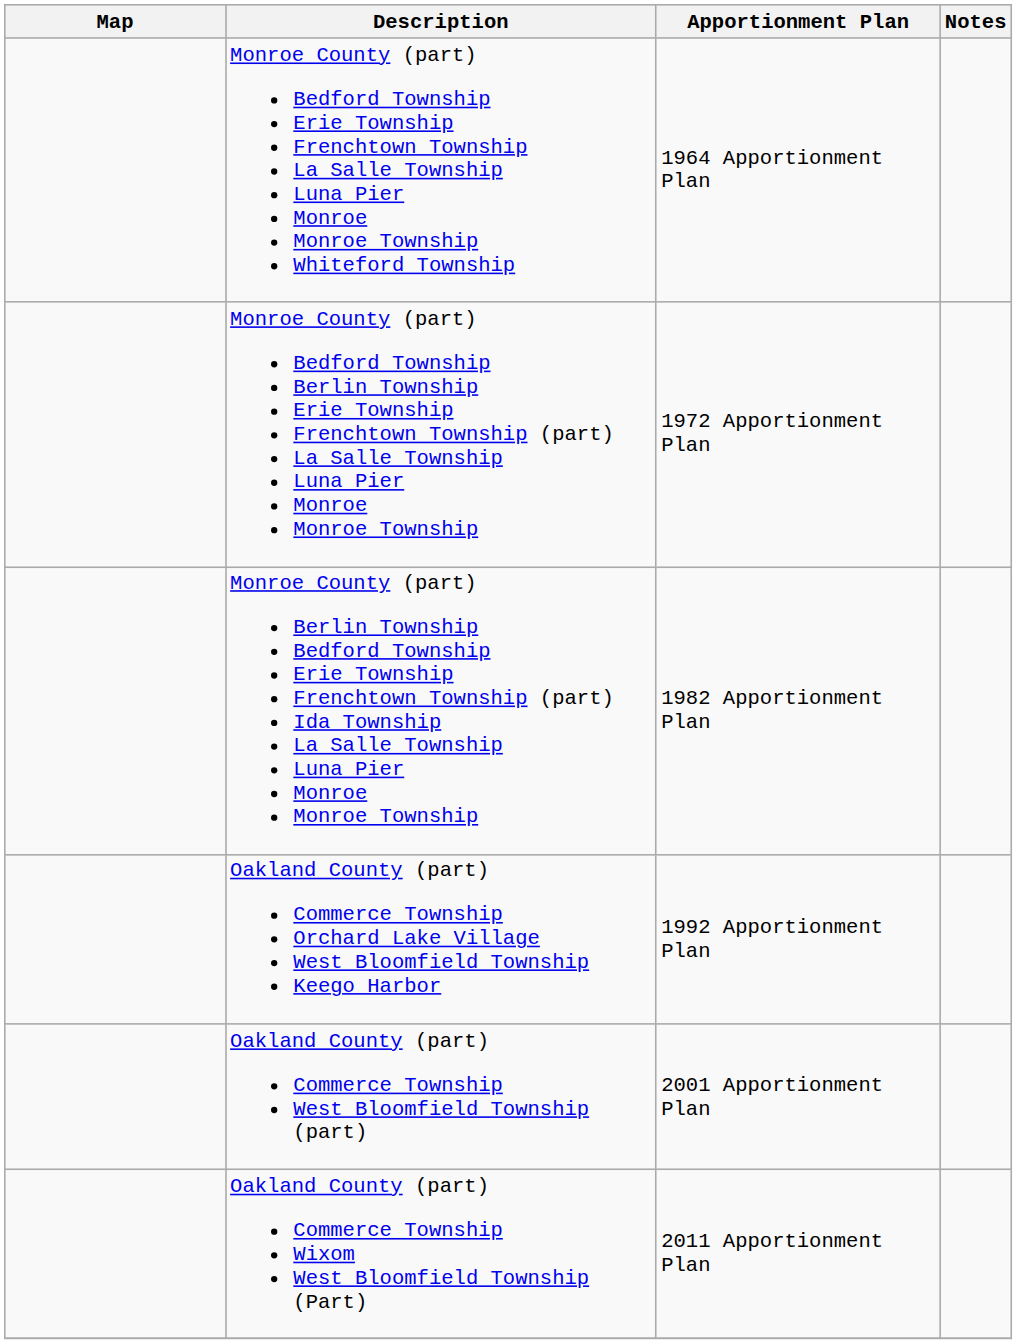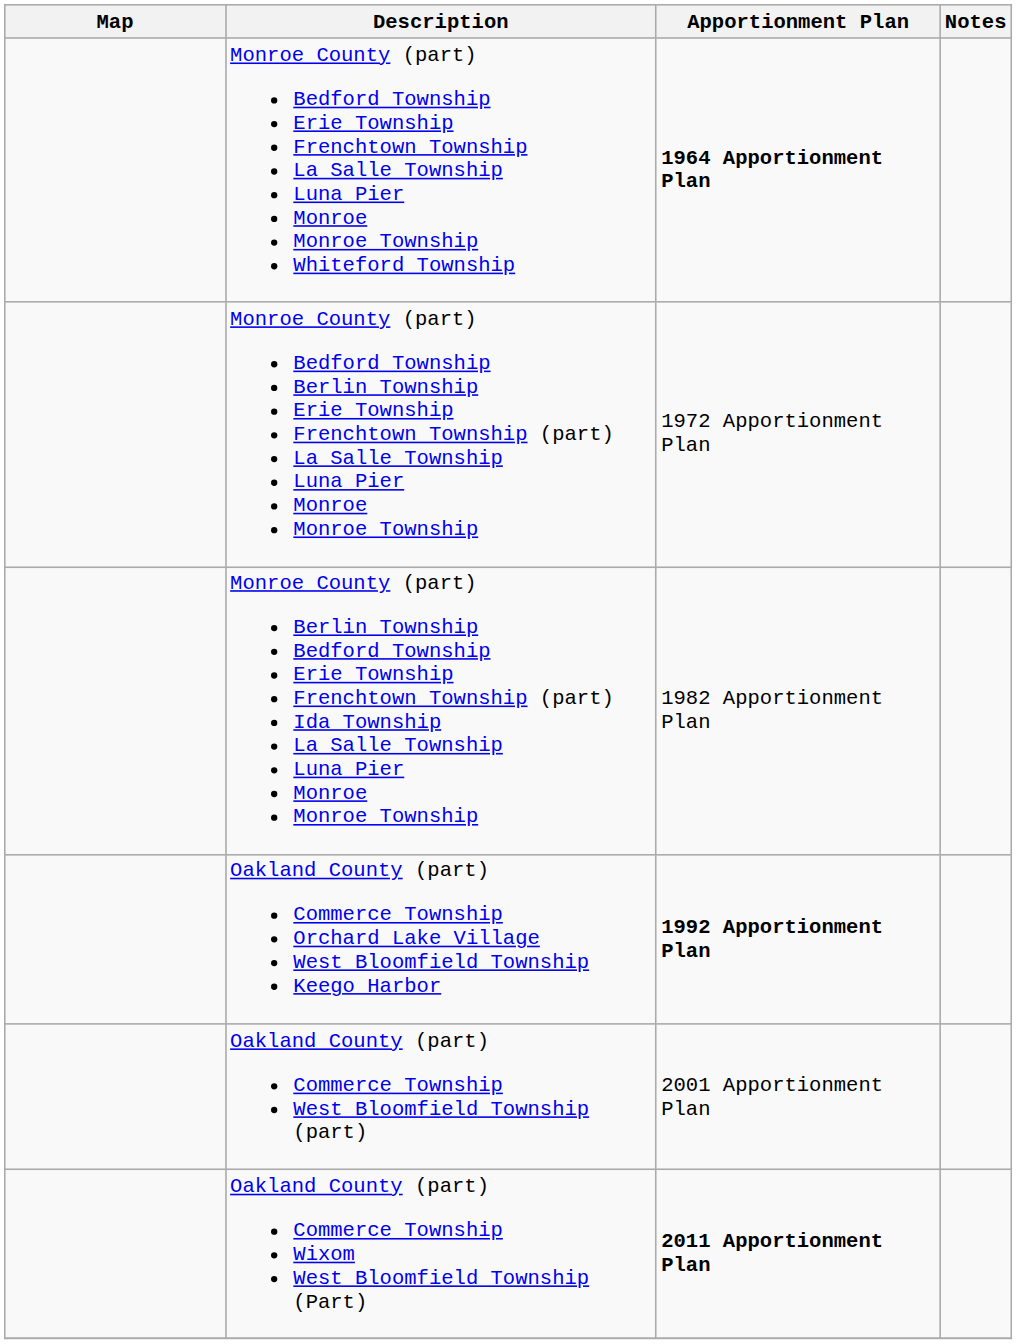row 2 | Apportionment Plan: normal -> bold
row 5 | Apportionment Plan: normal -> bold
row 7 | Apportionment Plan: normal -> bold
